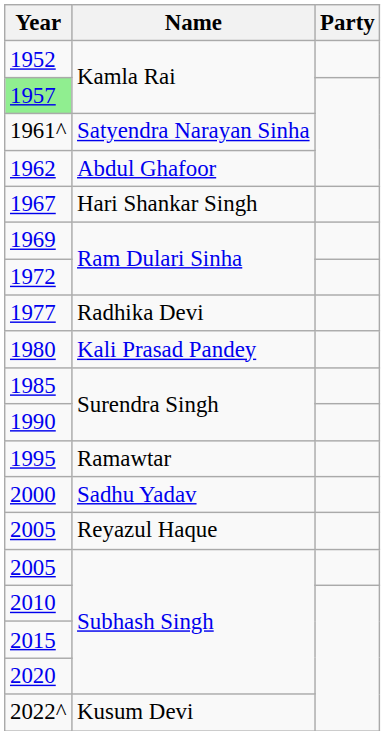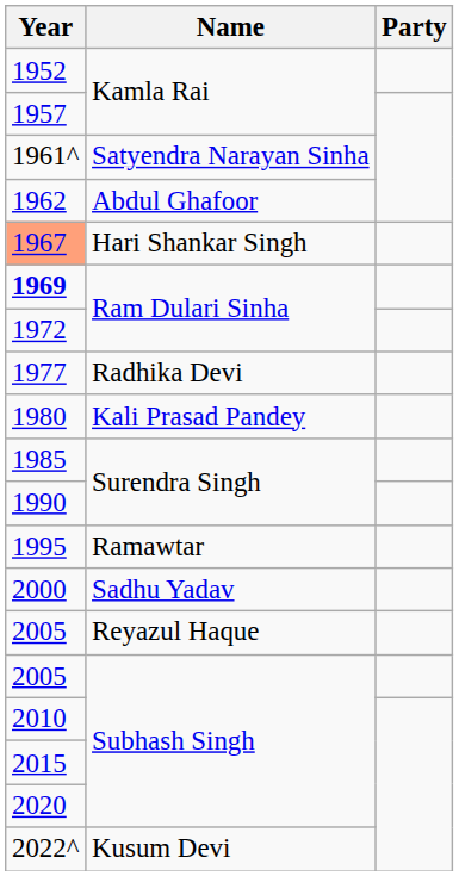1957 | Year: lightgreen background -> no background
1967 | Year: no background -> lightsalmon background
1969 | Year: normal -> bold
